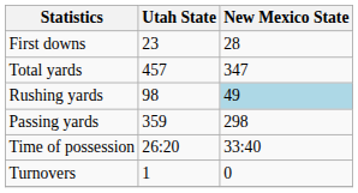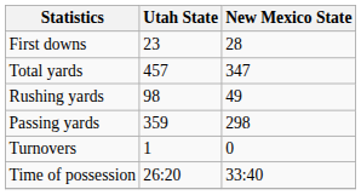Rushing yards | New Mexico State: lightblue background -> no background
rows swapped: Turnovers <-> Time of possession
